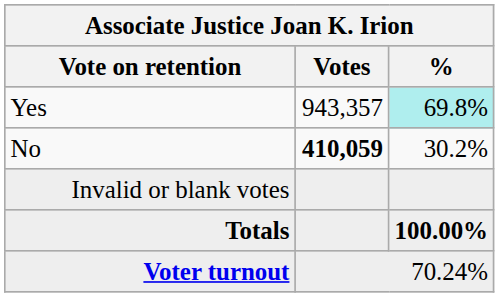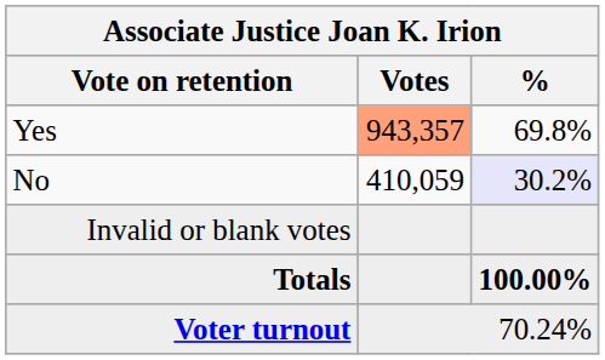Yes | Votes: no background -> lightsalmon background
Yes | %: paleturquoise background -> no background
No | Votes: bold -> normal
No | %: no background -> lavender background
